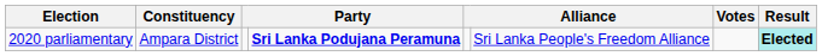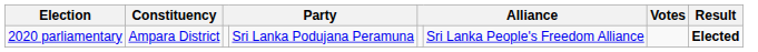2020 parliamentary | column 4: bold -> normal
2020 parliamentary | Result: paleturquoise background -> no background
